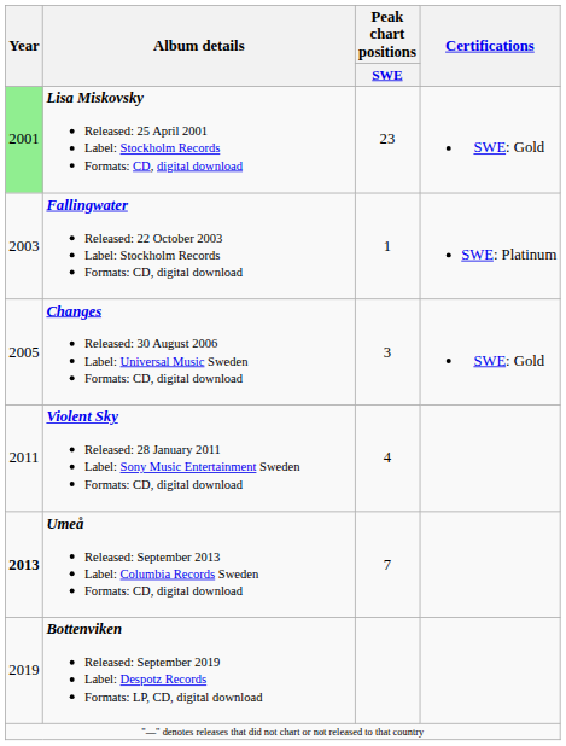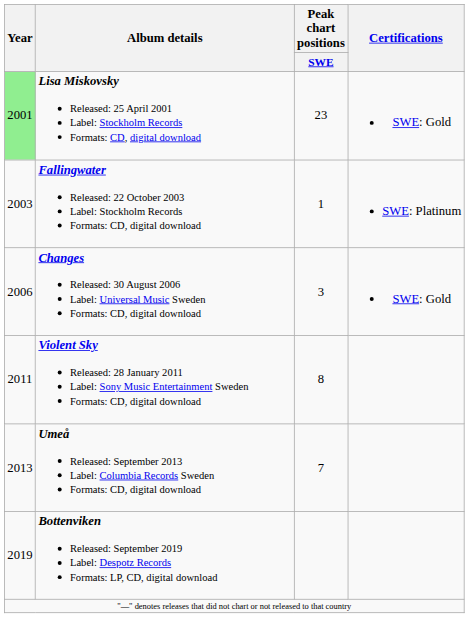row 5 | Year: 2005 -> 2006
row 6 | Peak chart positions / SWE: 4 -> 8
row 7 | Year: bold -> normal
